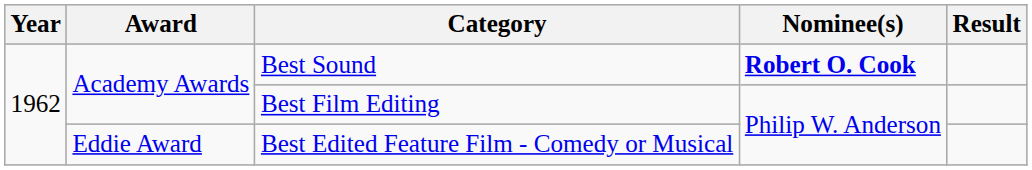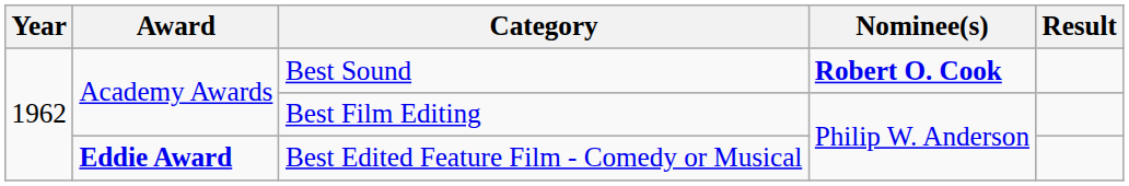Best Edited Feature Film - Comedy or Musical | Award: normal -> bold
